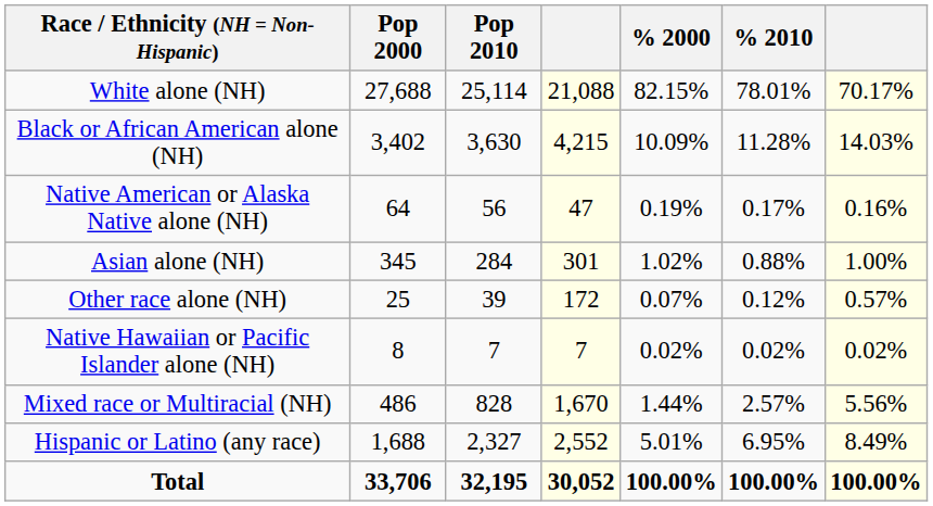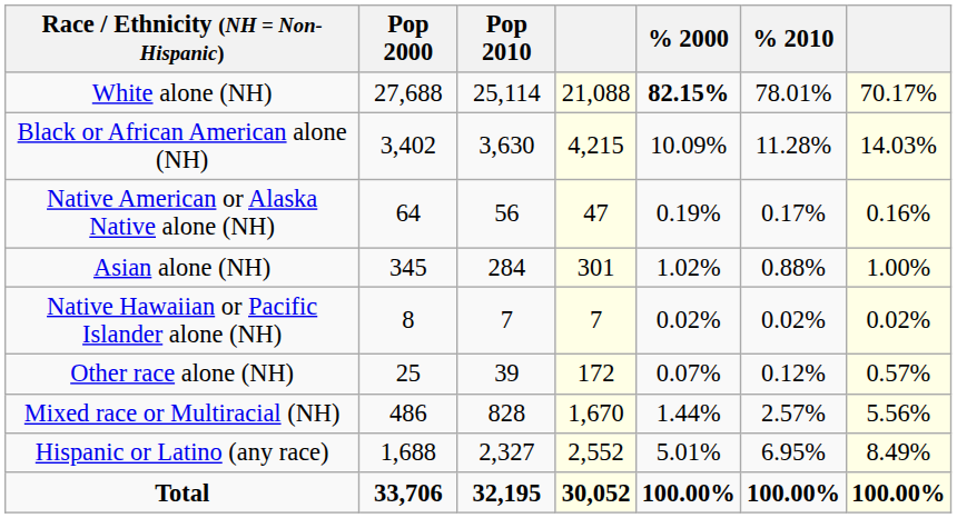White alone (NH) | % 2000: normal -> bold
rows swapped: Native Hawaiian or Pacific Islander alone (NH) <-> Other race alone (NH)
